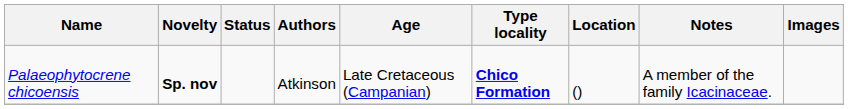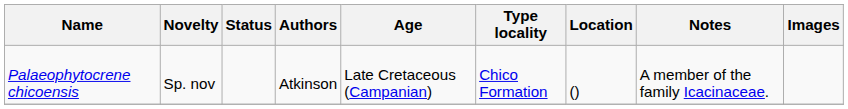Palaeophytocrene chicoensis | Novelty: bold -> normal
Palaeophytocrene chicoensis | Type locality: bold -> normal
